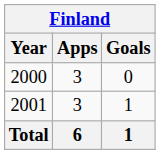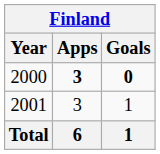2000 | Apps: normal -> bold
2000 | Goals: normal -> bold
